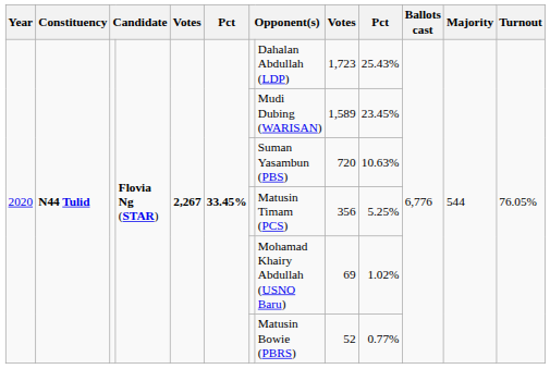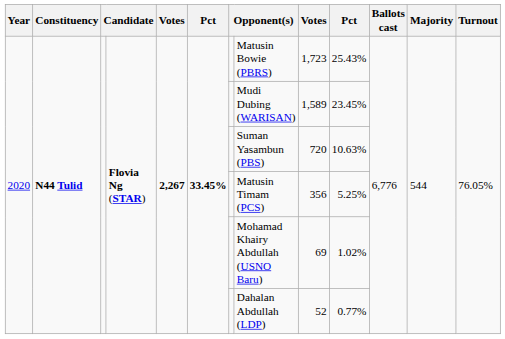row 2 | column 8: Dahalan Abdullah (LDP) -> Matusin Bowie (PBRS)
row 7 | column 8: Matusin Bowie (PBRS) -> Dahalan Abdullah (LDP)
